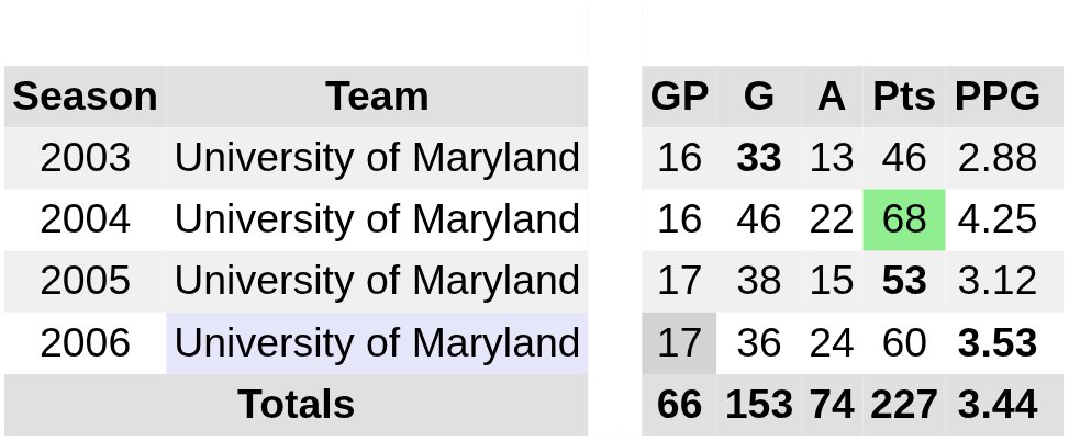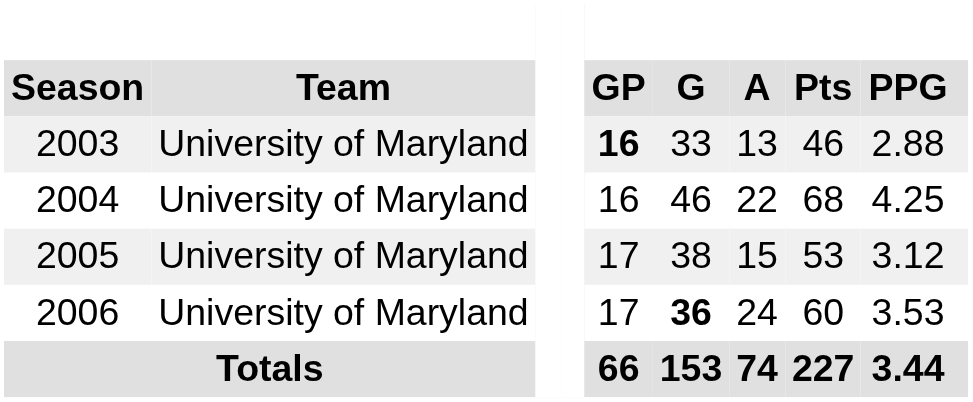2003 | GP: normal -> bold
2003 | G: bold -> normal
2004 | Pts: lightgreen background -> no background
2005 | Pts: bold -> normal
2006 | Team: lavender background -> no background
2006 | GP: lightgrey background -> no background
2006 | G: normal -> bold
2006 | PPG: bold -> normal
